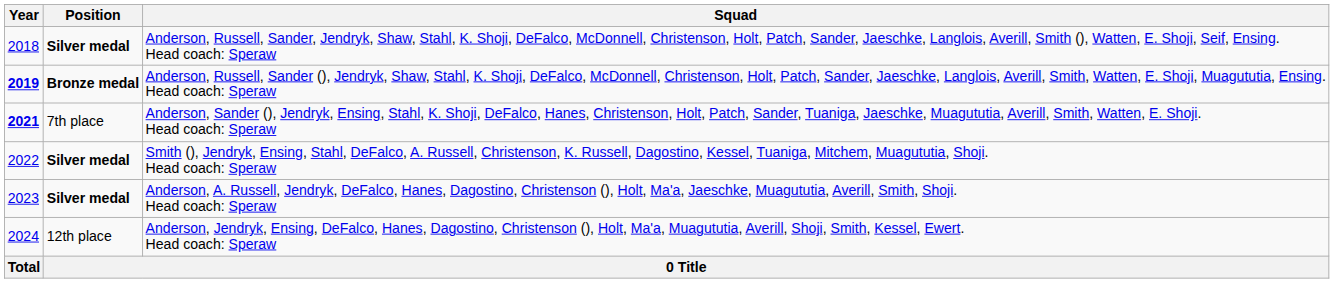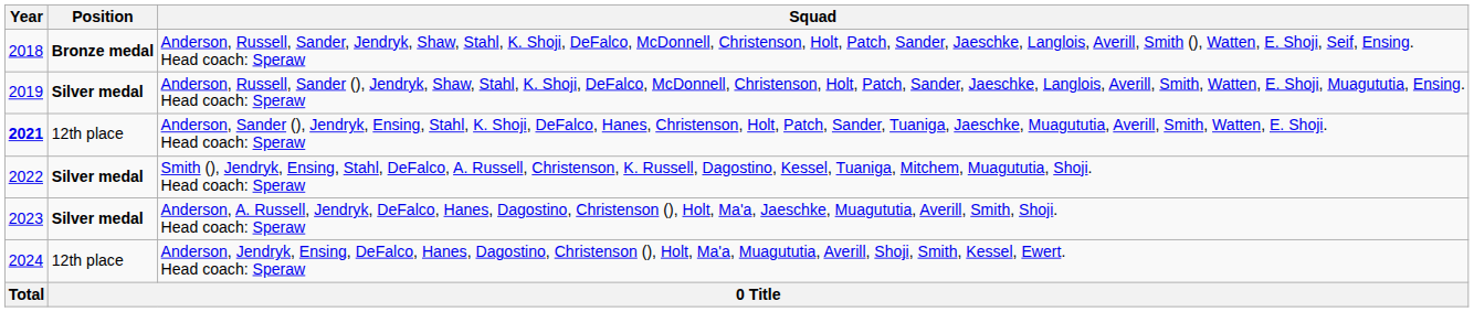row 2 | Position: Silver medal -> Bronze medal
row 3 | Year: bold -> normal
row 3 | Position: Bronze medal -> Silver medal
row 4 | Position: 7th place -> 12th place
